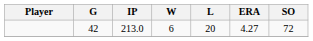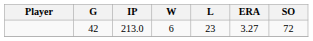row 2 | L: 20 -> 23
row 2 | ERA: 4.27 -> 3.27
